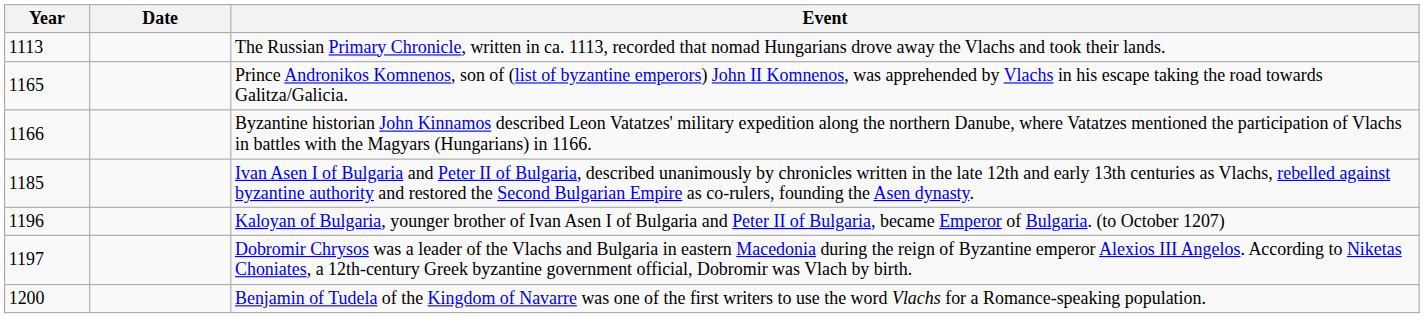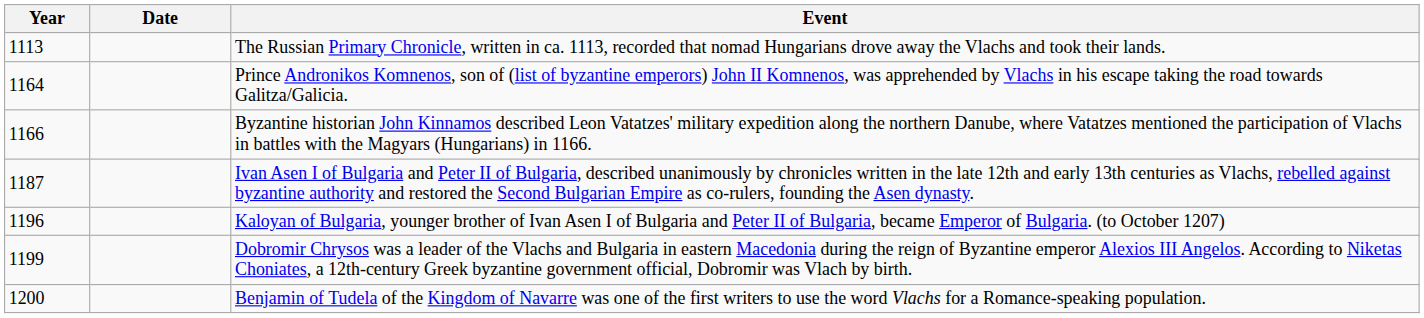row 3 | Year: 1165 -> 1164
row 5 | Year: 1185 -> 1187
row 7 | Year: 1197 -> 1199
